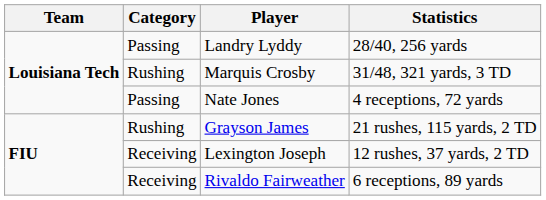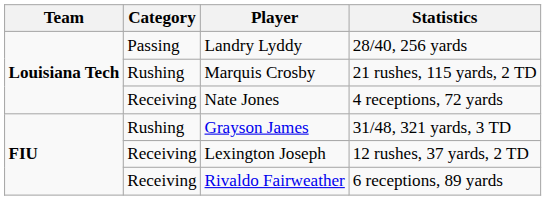Marquis Crosby | Statistics: 31/48, 321 yards, 3 TD -> 21 rushes, 115 yards, 2 TD
Nate Jones | Category: Passing -> Receiving
Grayson James | Statistics: 21 rushes, 115 yards, 2 TD -> 31/48, 321 yards, 3 TD
